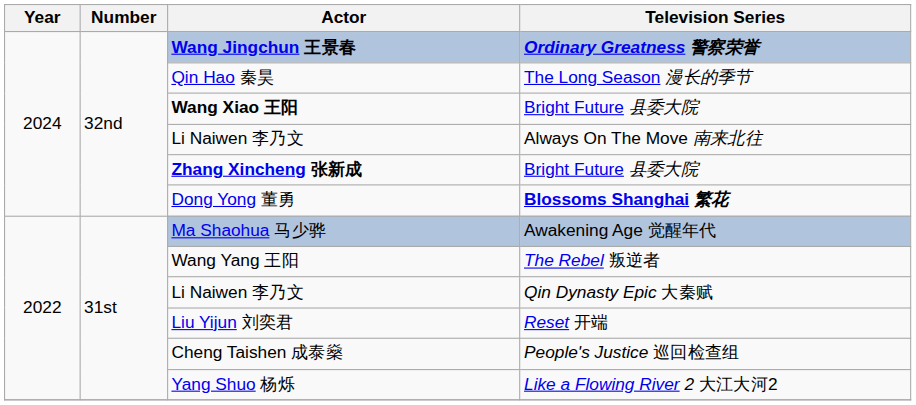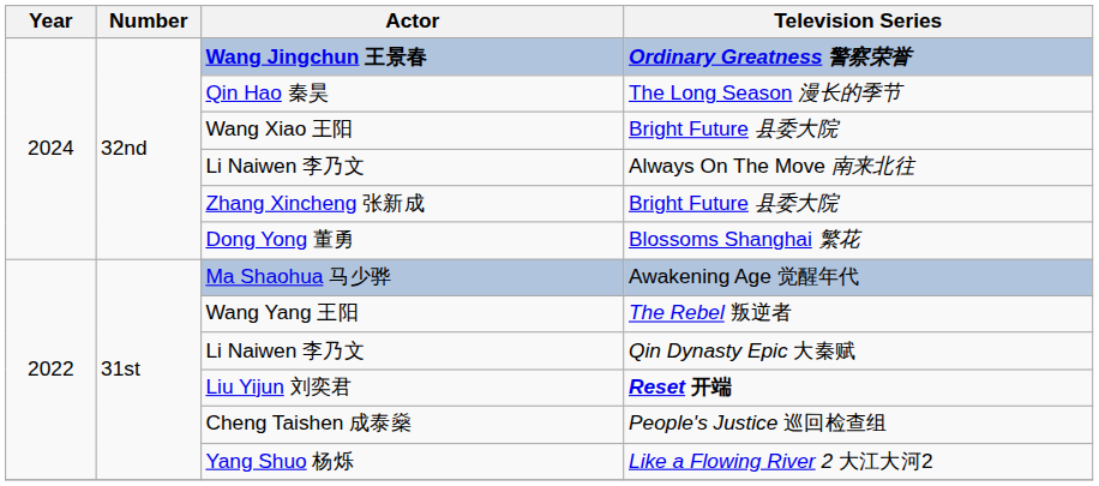Wang Xiao 王阳 | Actor: bold -> normal
Zhang Xincheng 张新成 | Actor: bold -> normal
Dong Yong 董勇 | Television Series: bold -> normal
Liu Yijun 刘奕君 | Television Series: normal -> bold
